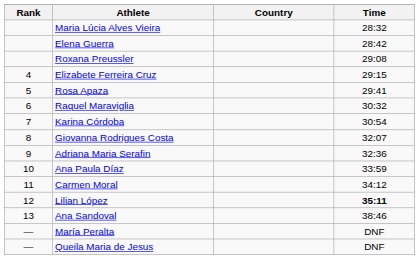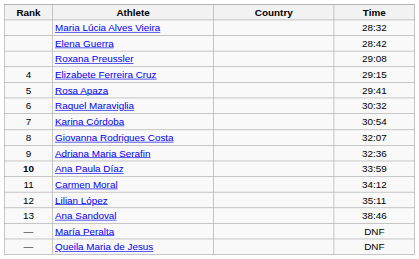Ana Paula Díaz | Rank: normal -> bold
Lilian López | Time: bold -> normal
